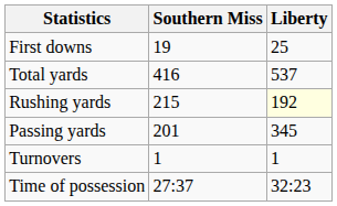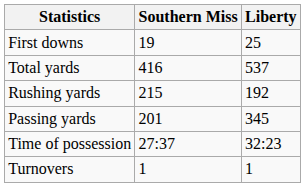Rushing yards | Liberty: lightyellow background -> no background
rows swapped: Turnovers <-> Time of possession
